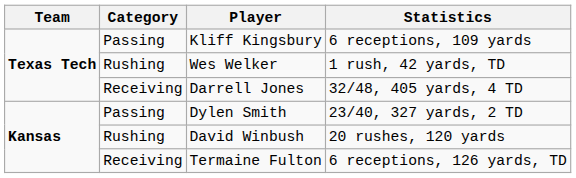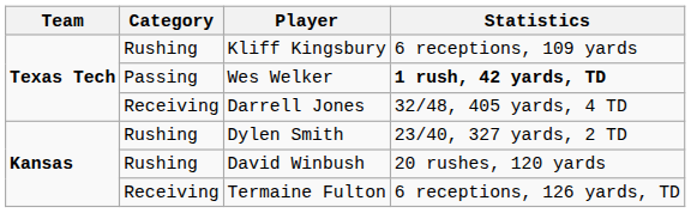Kliff Kingsbury | Category: Passing -> Rushing
Wes Welker | Category: Rushing -> Passing
Wes Welker | Statistics: normal -> bold
Dylen Smith | Category: Passing -> Rushing
